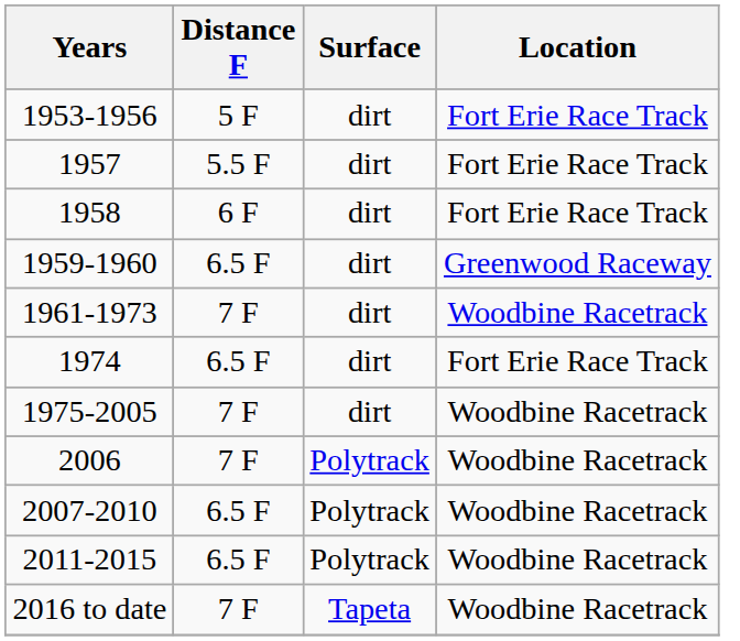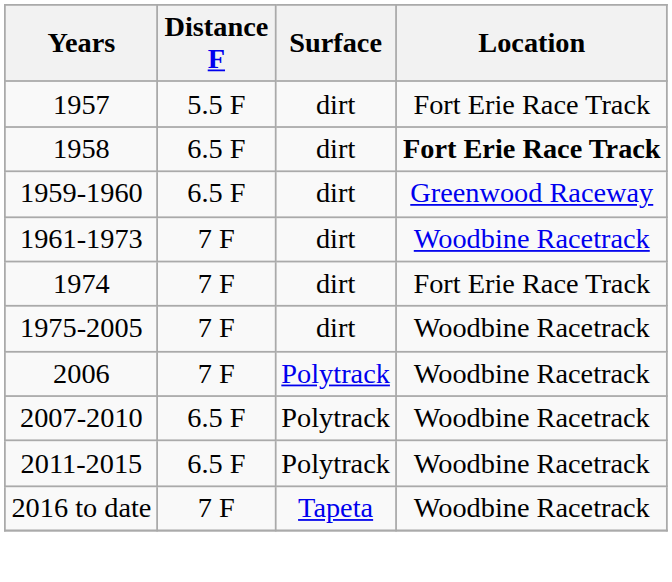- row: 1953-1956 | 5 F | dirt | Fort Erie Race Track
1958 | Distance F: 6 F -> 6.5 F
1958 | Location: normal -> bold
1974 | Distance F: 6.5 F -> 7 F
